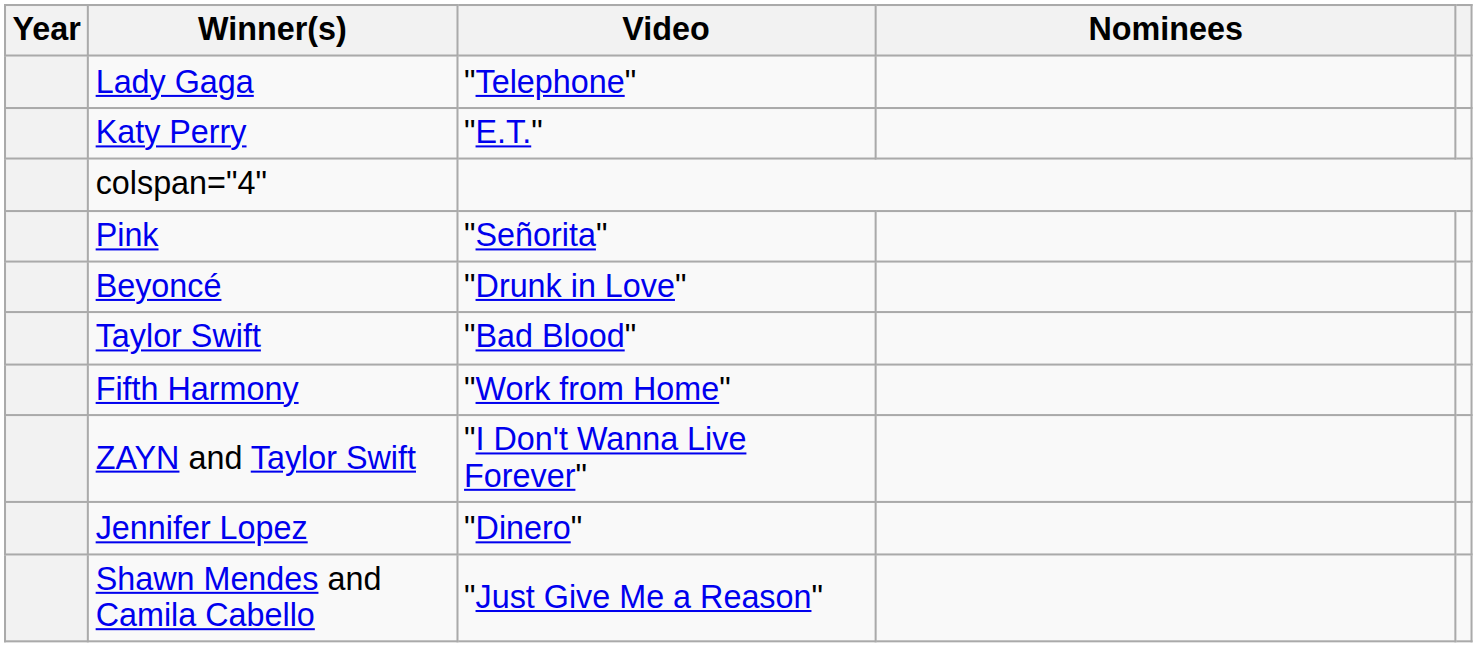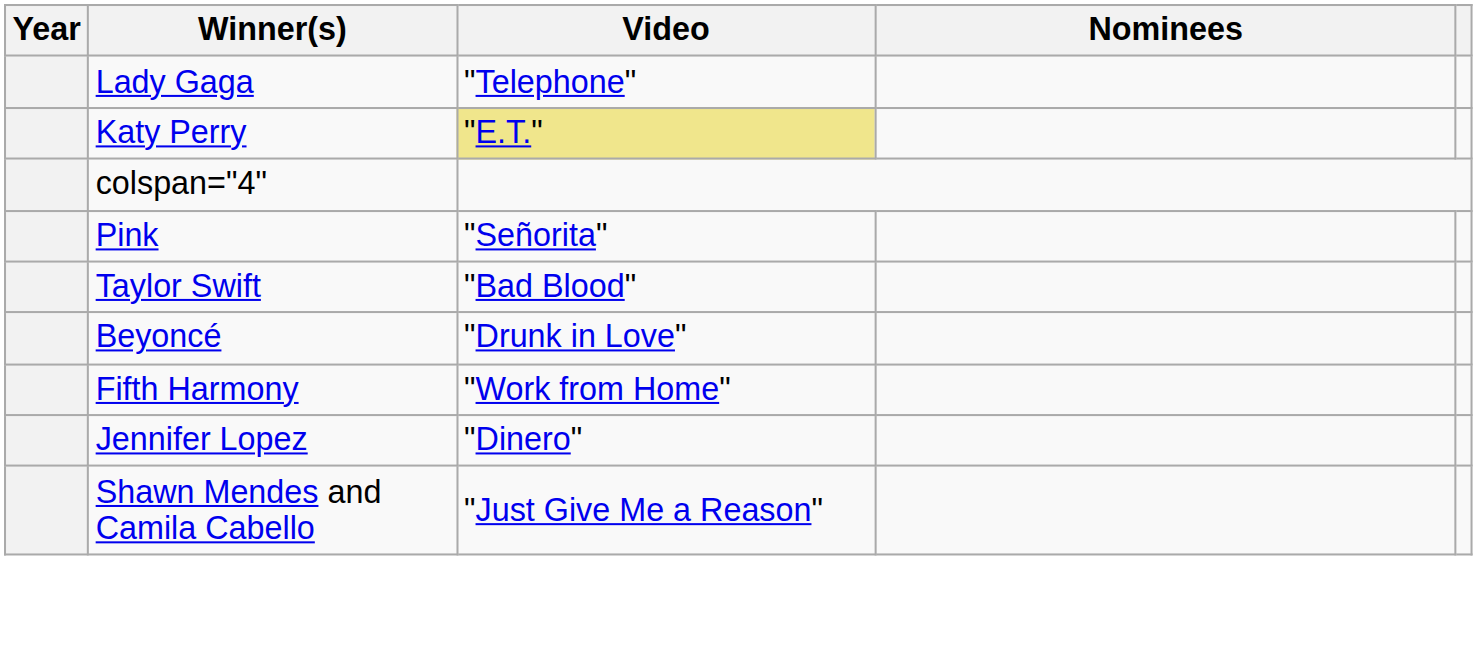Katy Perry | Video: no background -> khaki background
rows swapped: Beyoncé <-> Taylor Swift
- row: ZAYN and Taylor Swift | "I Don't Wanna Live Forever"
